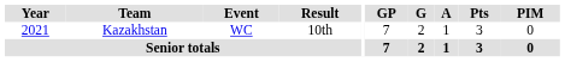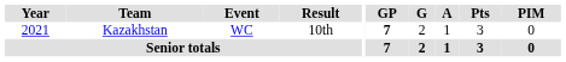Kazakhstan | GP: normal -> bold
